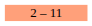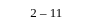row 1 | column 1: lightsalmon background -> no background
